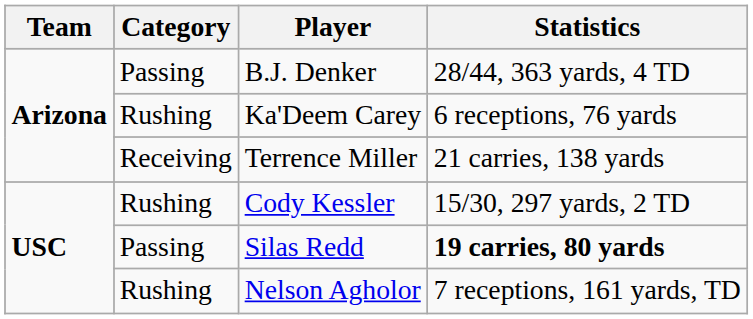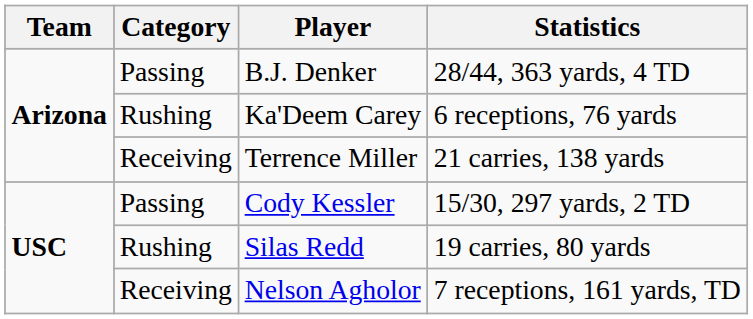Cody Kessler | Category: Rushing -> Passing
Silas Redd | Category: Passing -> Rushing
Silas Redd | Statistics: bold -> normal
Nelson Agholor | Category: Rushing -> Receiving
